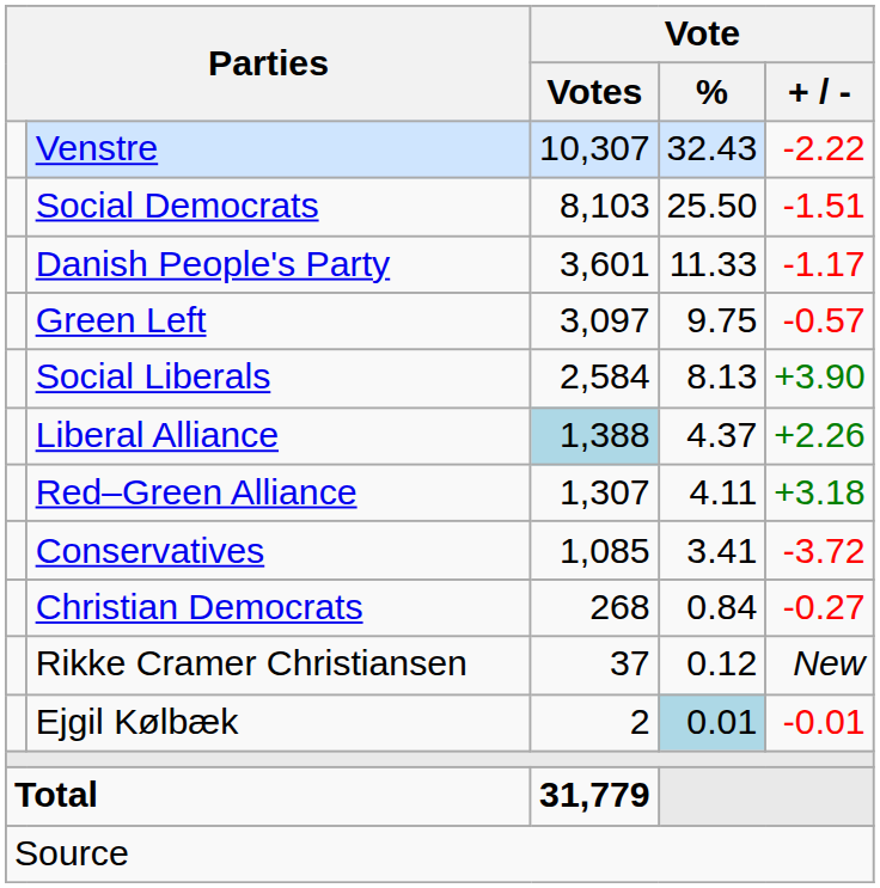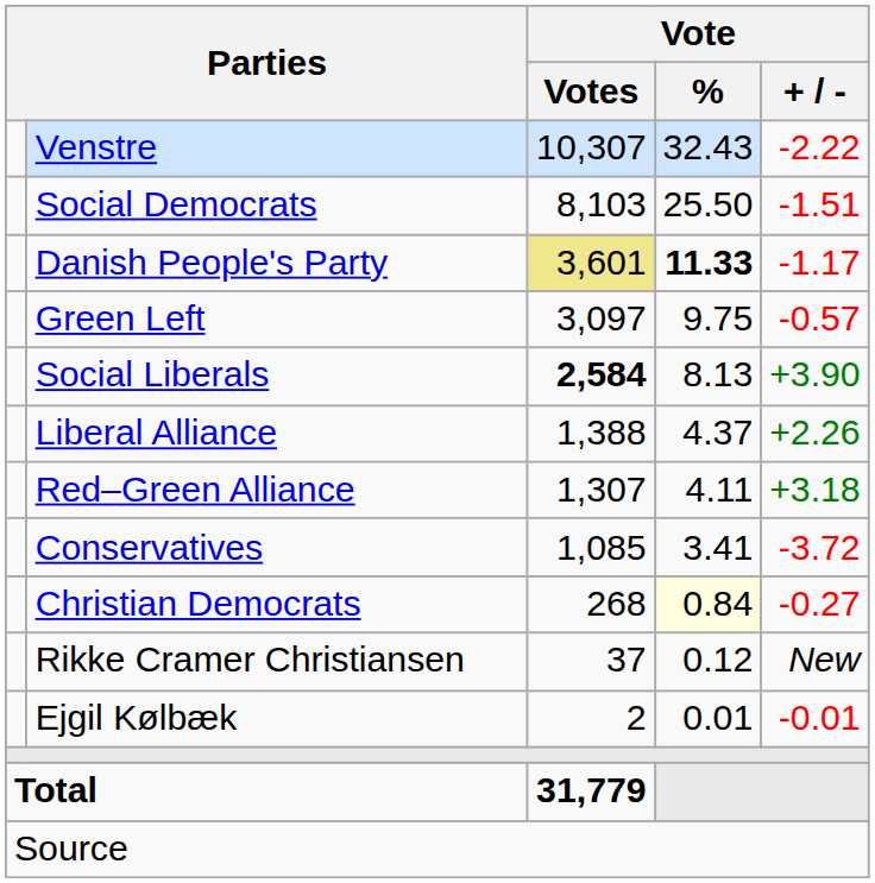Danish People's Party | Vote / Votes: no background -> khaki background
Danish People's Party | Vote / %: normal -> bold
Social Liberals | Vote / Votes: normal -> bold
Liberal Alliance | Vote / Votes: lightblue background -> no background
Christian Democrats | Vote / %: no background -> lightyellow background
Ejgil Kølbæk | Vote / %: lightblue background -> no background
